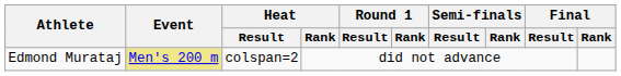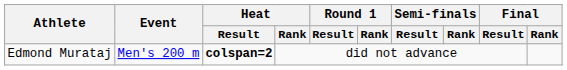Edmond Murataj | Event: khaki background -> no background
Edmond Murataj | Heat / Result: normal -> bold
